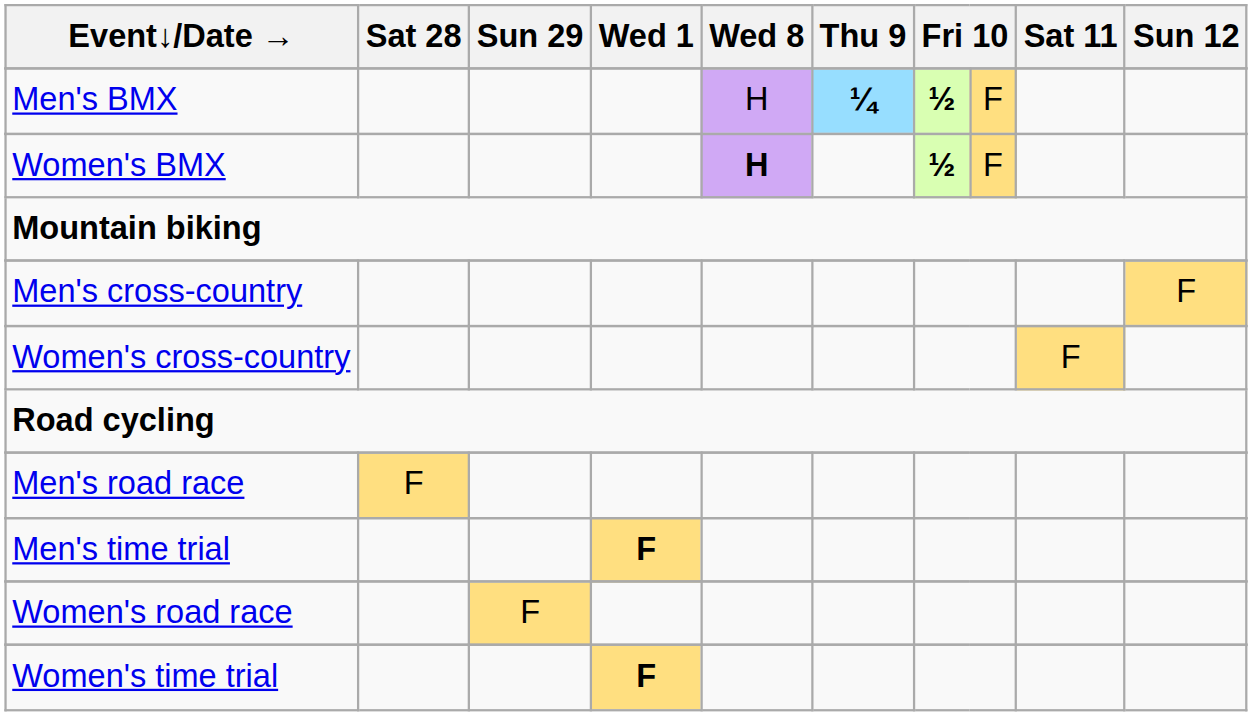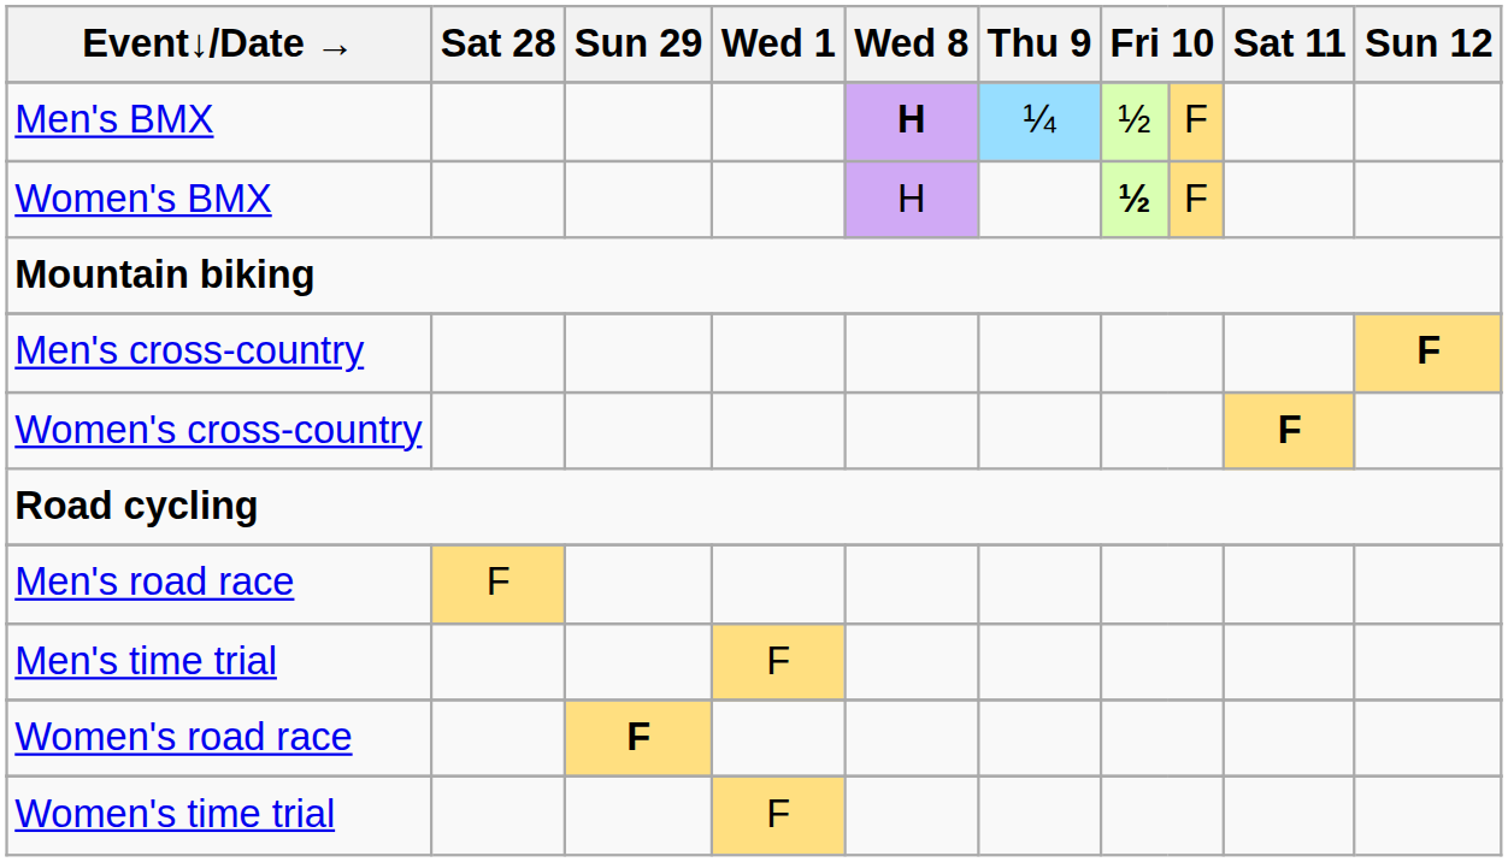Men's BMX | Wed 8: normal -> bold
Men's BMX | Thu 9: bold -> normal
Men's BMX | column 7: bold -> normal
Women's BMX | Wed 8: bold -> normal
Men's cross-country | Sun 12: normal -> bold
Women's cross-country | Sat 11: normal -> bold
Men's time trial | Wed 1: bold -> normal
Women's road race | Sun 29: normal -> bold
Women's time trial | Wed 1: bold -> normal
